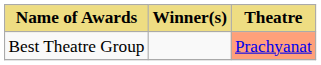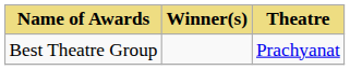Best Theatre Group | Theatre: lightsalmon background -> no background
